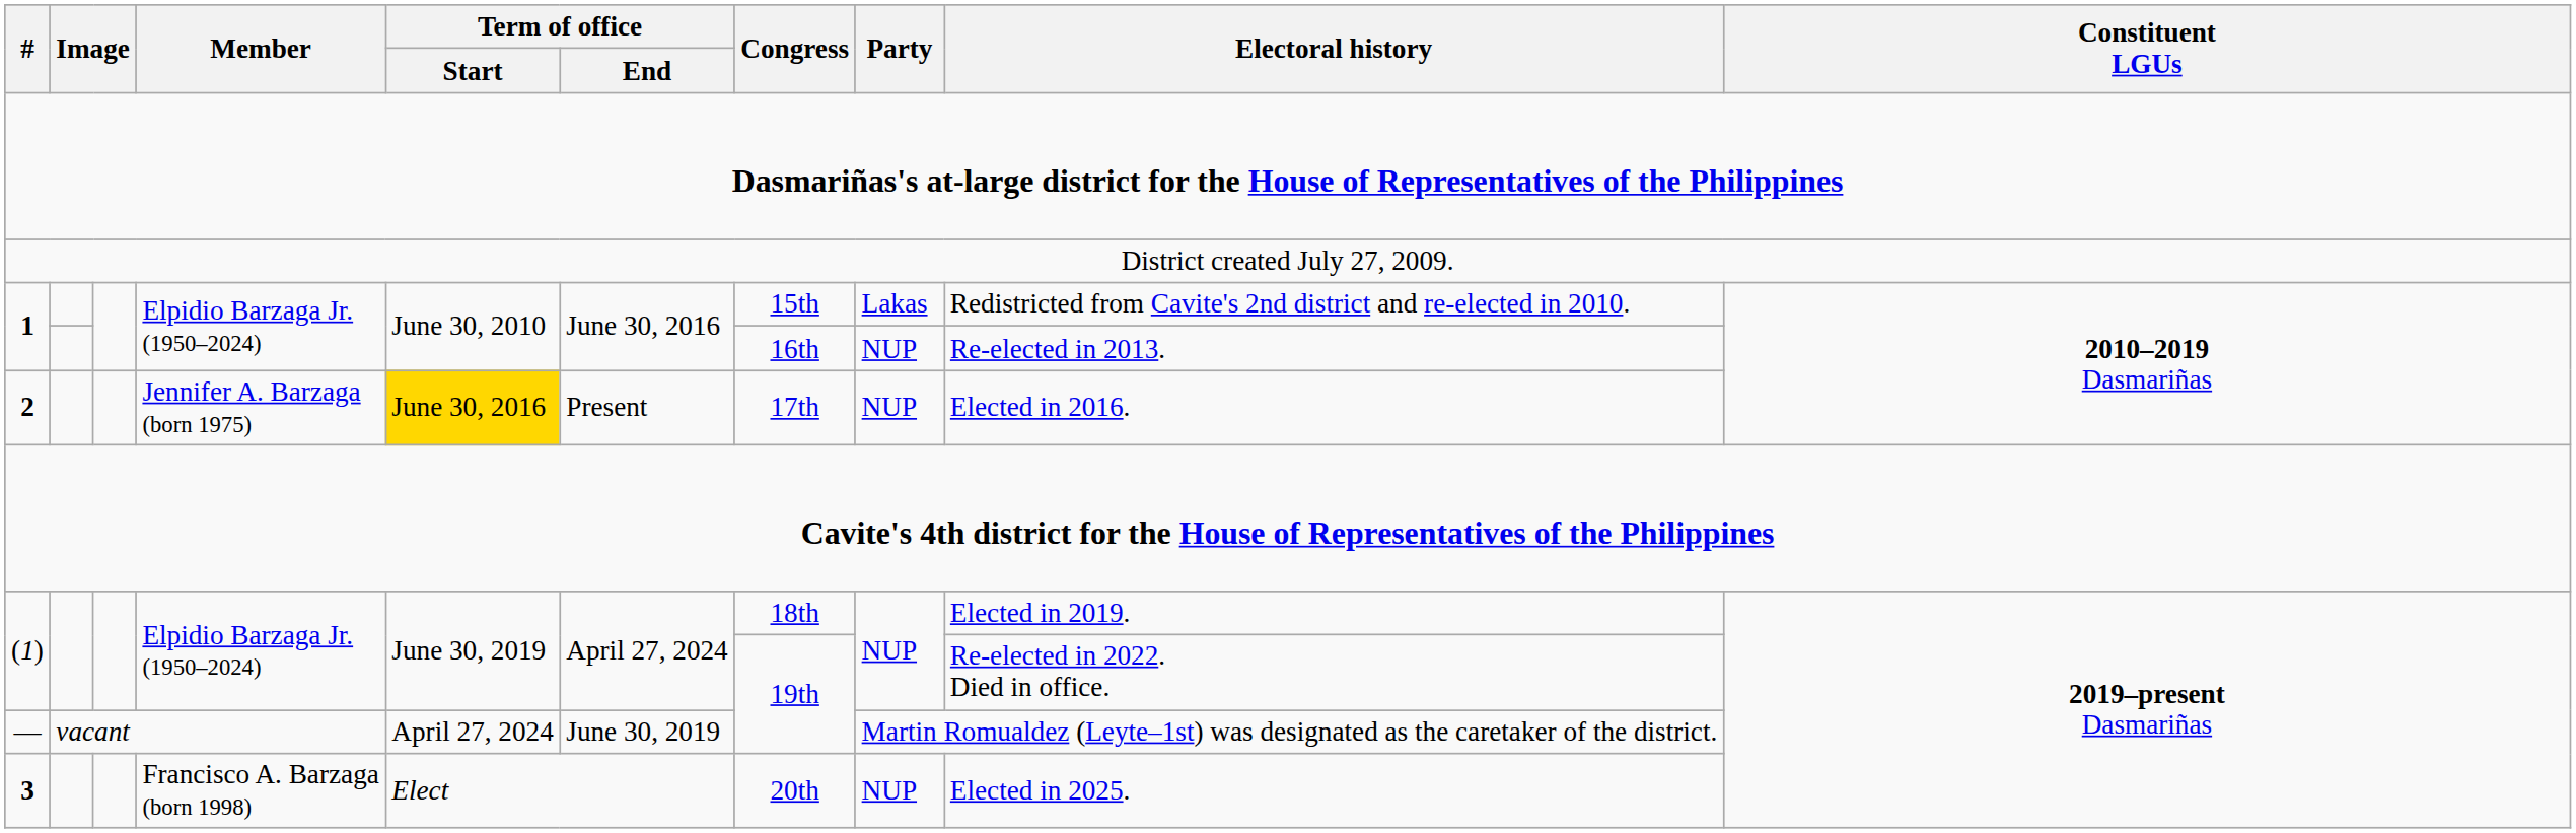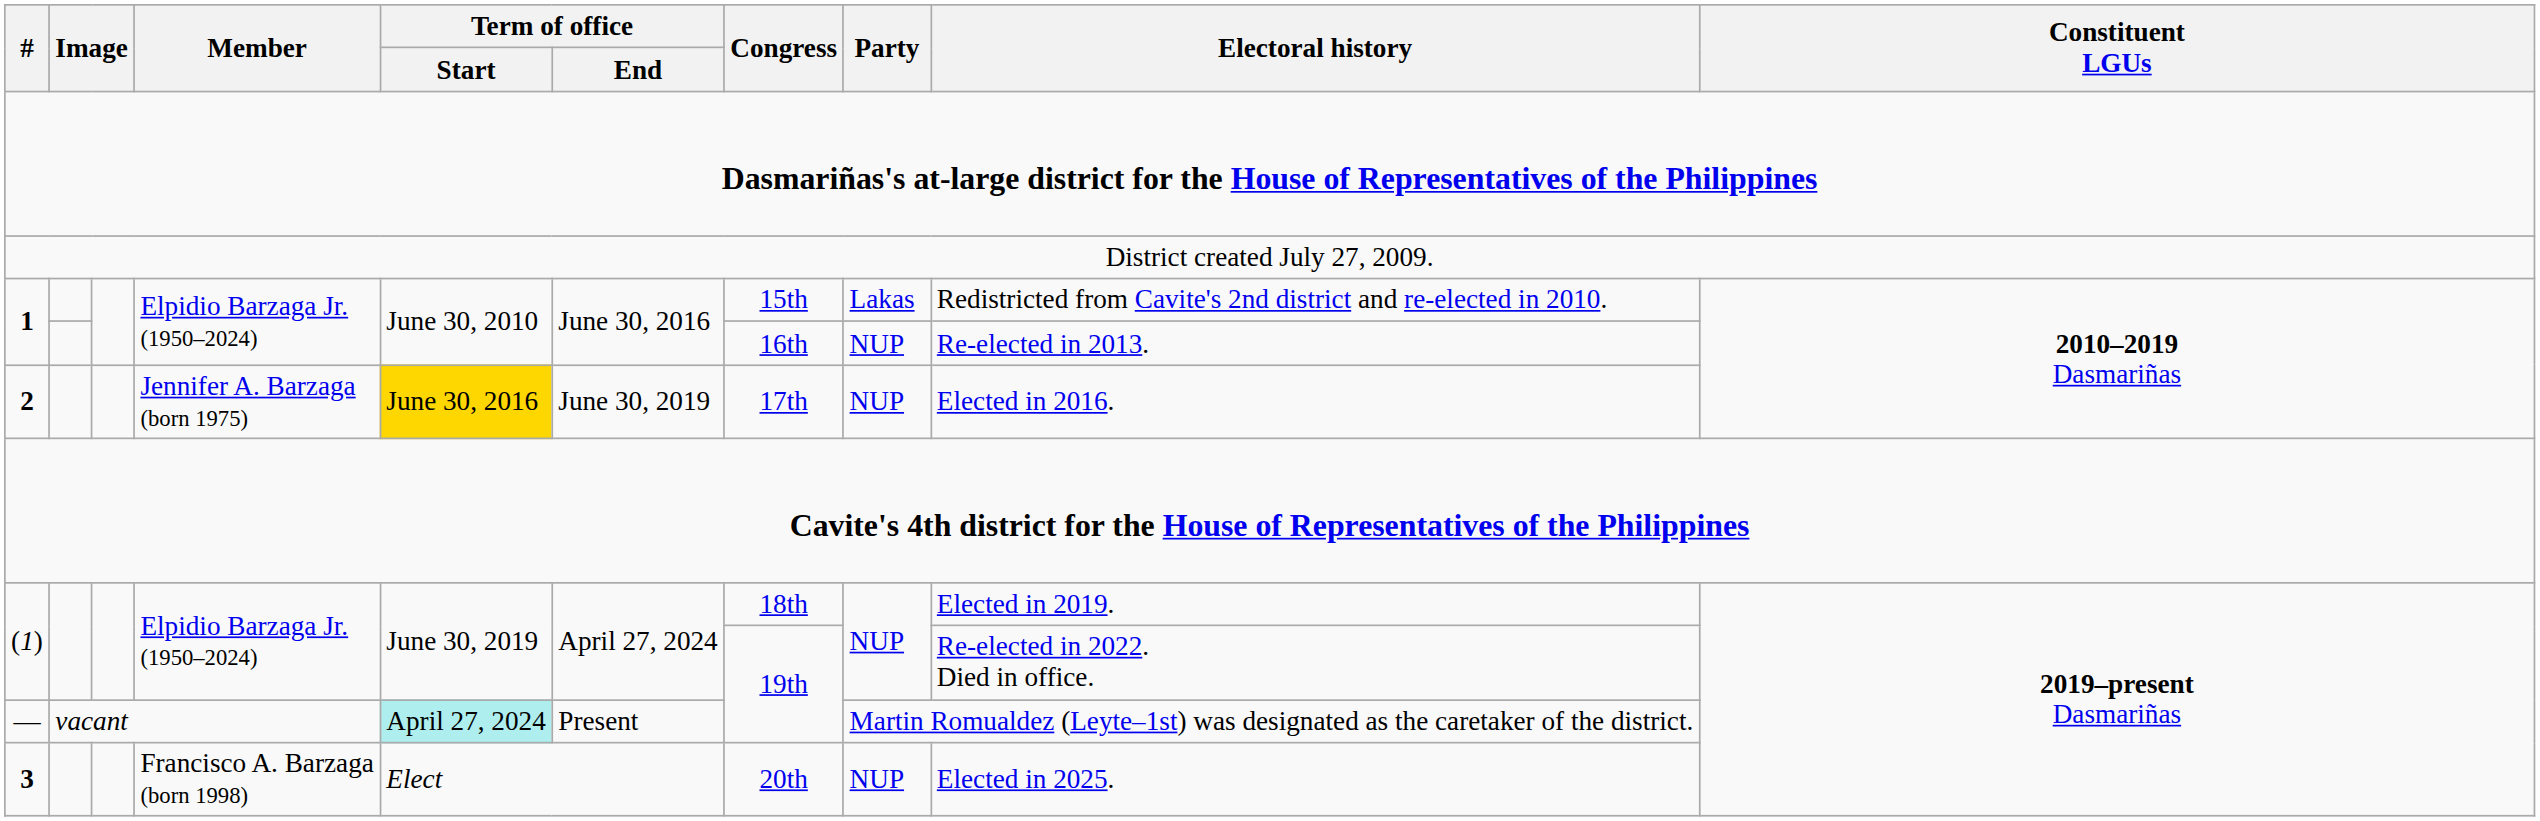2 | Term of office / End: Present -> June 30, 2019
— | Term of office / Start: no background -> paleturquoise background
— | Term of office / End: June 30, 2019 -> Present
